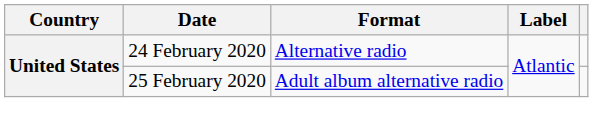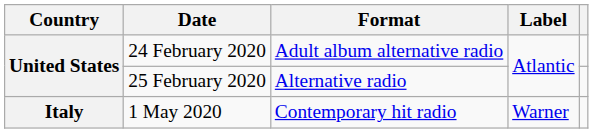24 February 2020 | Format: Alternative radio -> Adult album alternative radio
25 February 2020 | Format: Adult album alternative radio -> Alternative radio
+ row: Italy | 1 May 2020 | Contemporary hit radio | Warner
